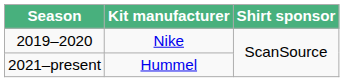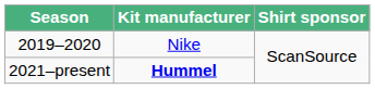2021–present | Kit manufacturer: normal -> bold
